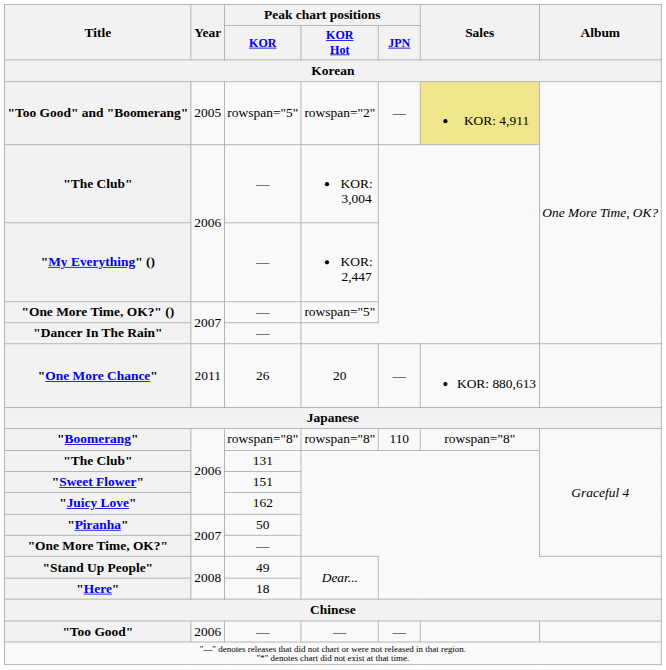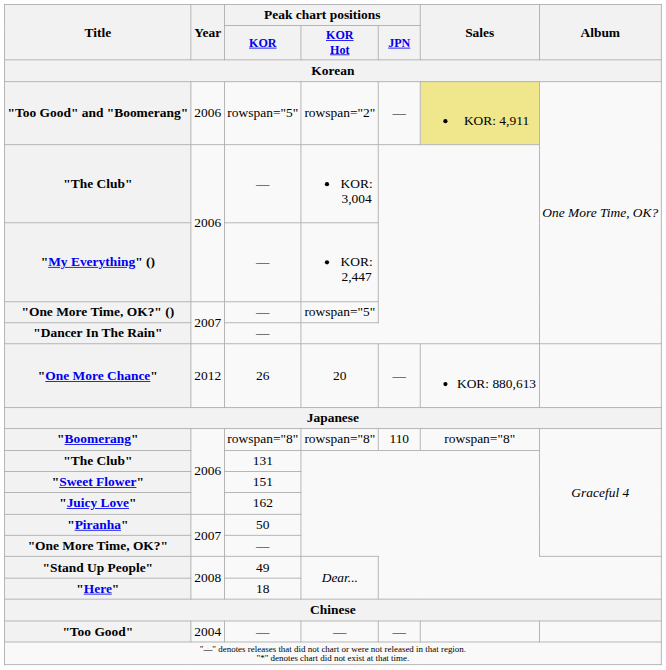"Too Good" and "Boomerang" | Year: 2005 -> 2006
"One More Chance" | Year: 2011 -> 2012
"Too Good" | Year: 2006 -> 2004
